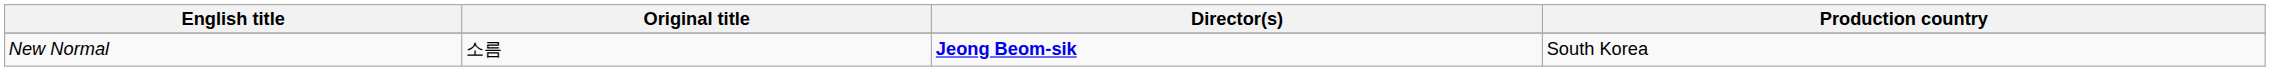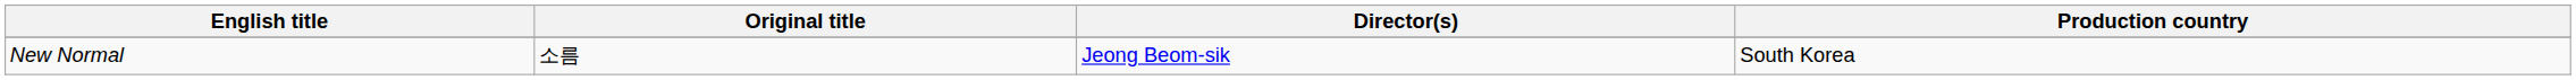New Normal | Director(s): bold -> normal
